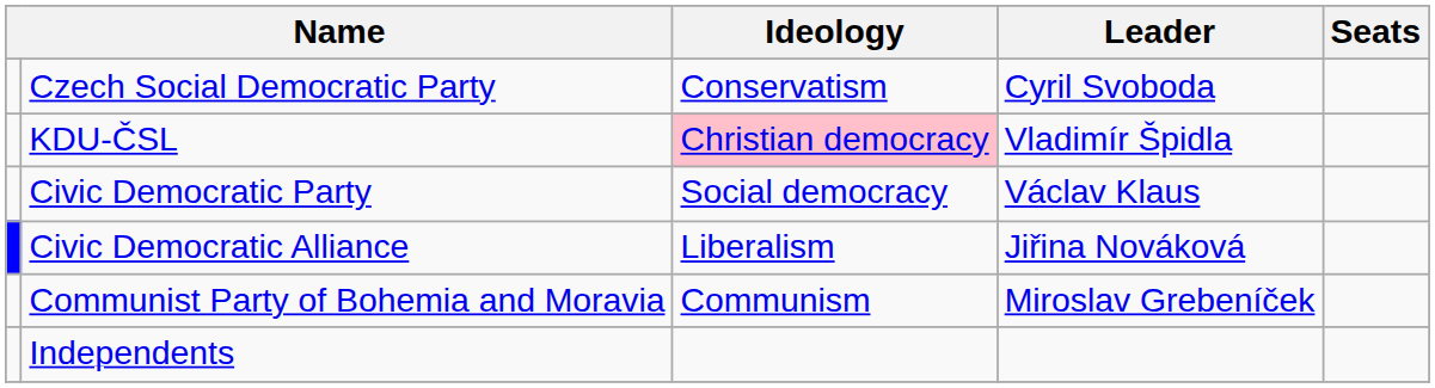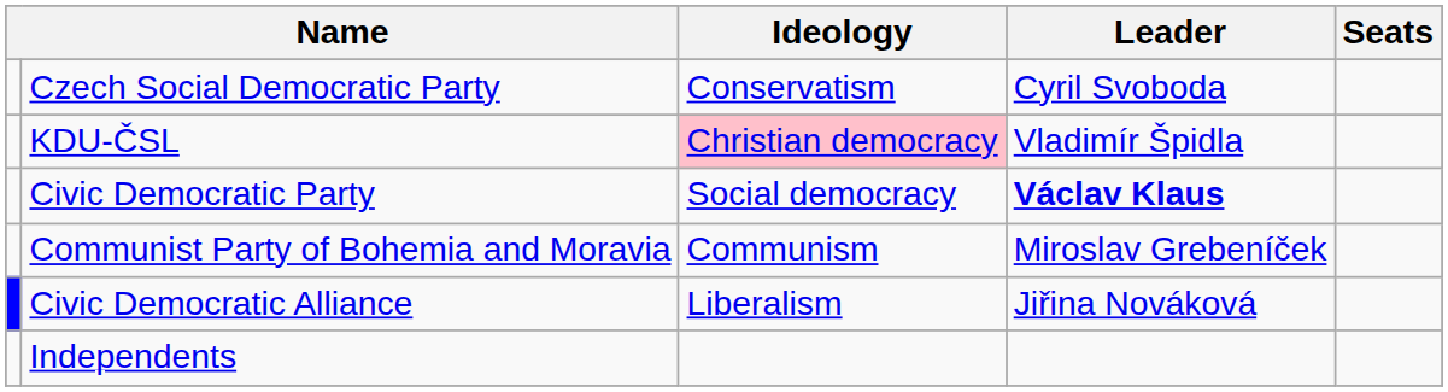Civic Democratic Party | Leader: normal -> bold
rows swapped: Civic Democratic Alliance <-> Communist Party of Bohemia and Moravia
